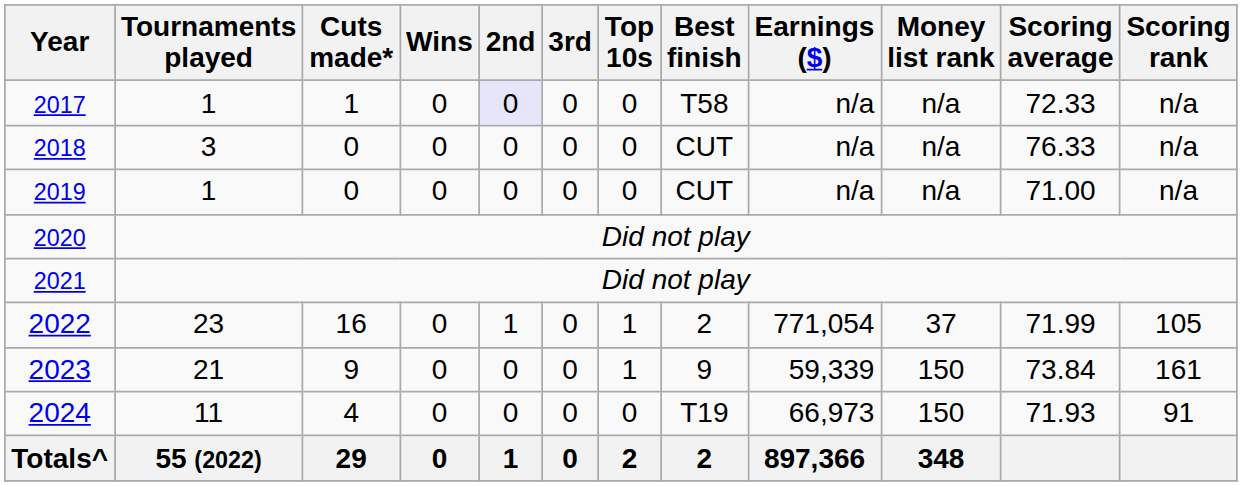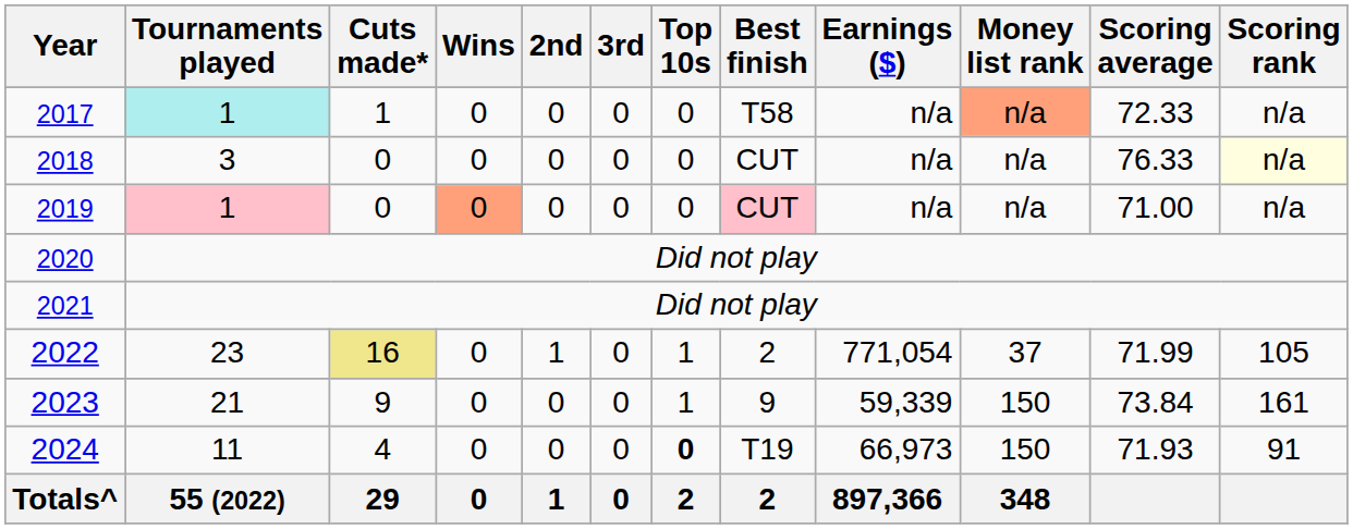2017 | Tournaments played: no background -> paleturquoise background
2017 | 2nd: lavender background -> no background
2017 | Money list rank: no background -> lightsalmon background
2018 | Scoring rank: no background -> lightyellow background
2019 | Tournaments played: no background -> pink background
2019 | Wins: no background -> lightsalmon background
2019 | Best finish: no background -> pink background
2022 | Cuts made*: no background -> khaki background
2024 | Top 10s: normal -> bold
